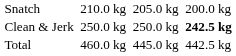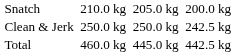Clean & Jerk | column 4: bold -> normal
